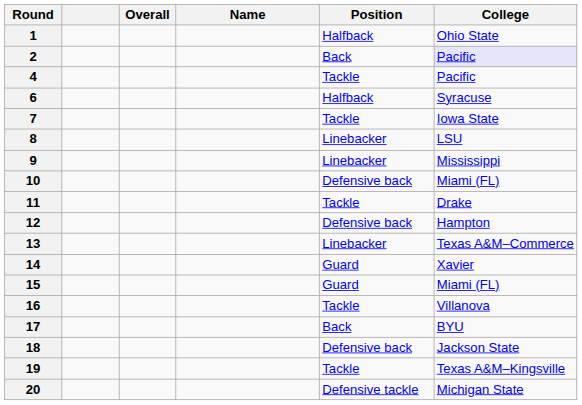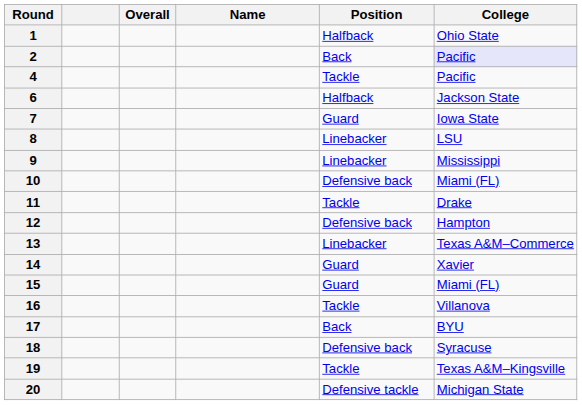6 | College: Syracuse -> Jackson State
7 | Position: Tackle -> Guard
18 | College: Jackson State -> Syracuse
